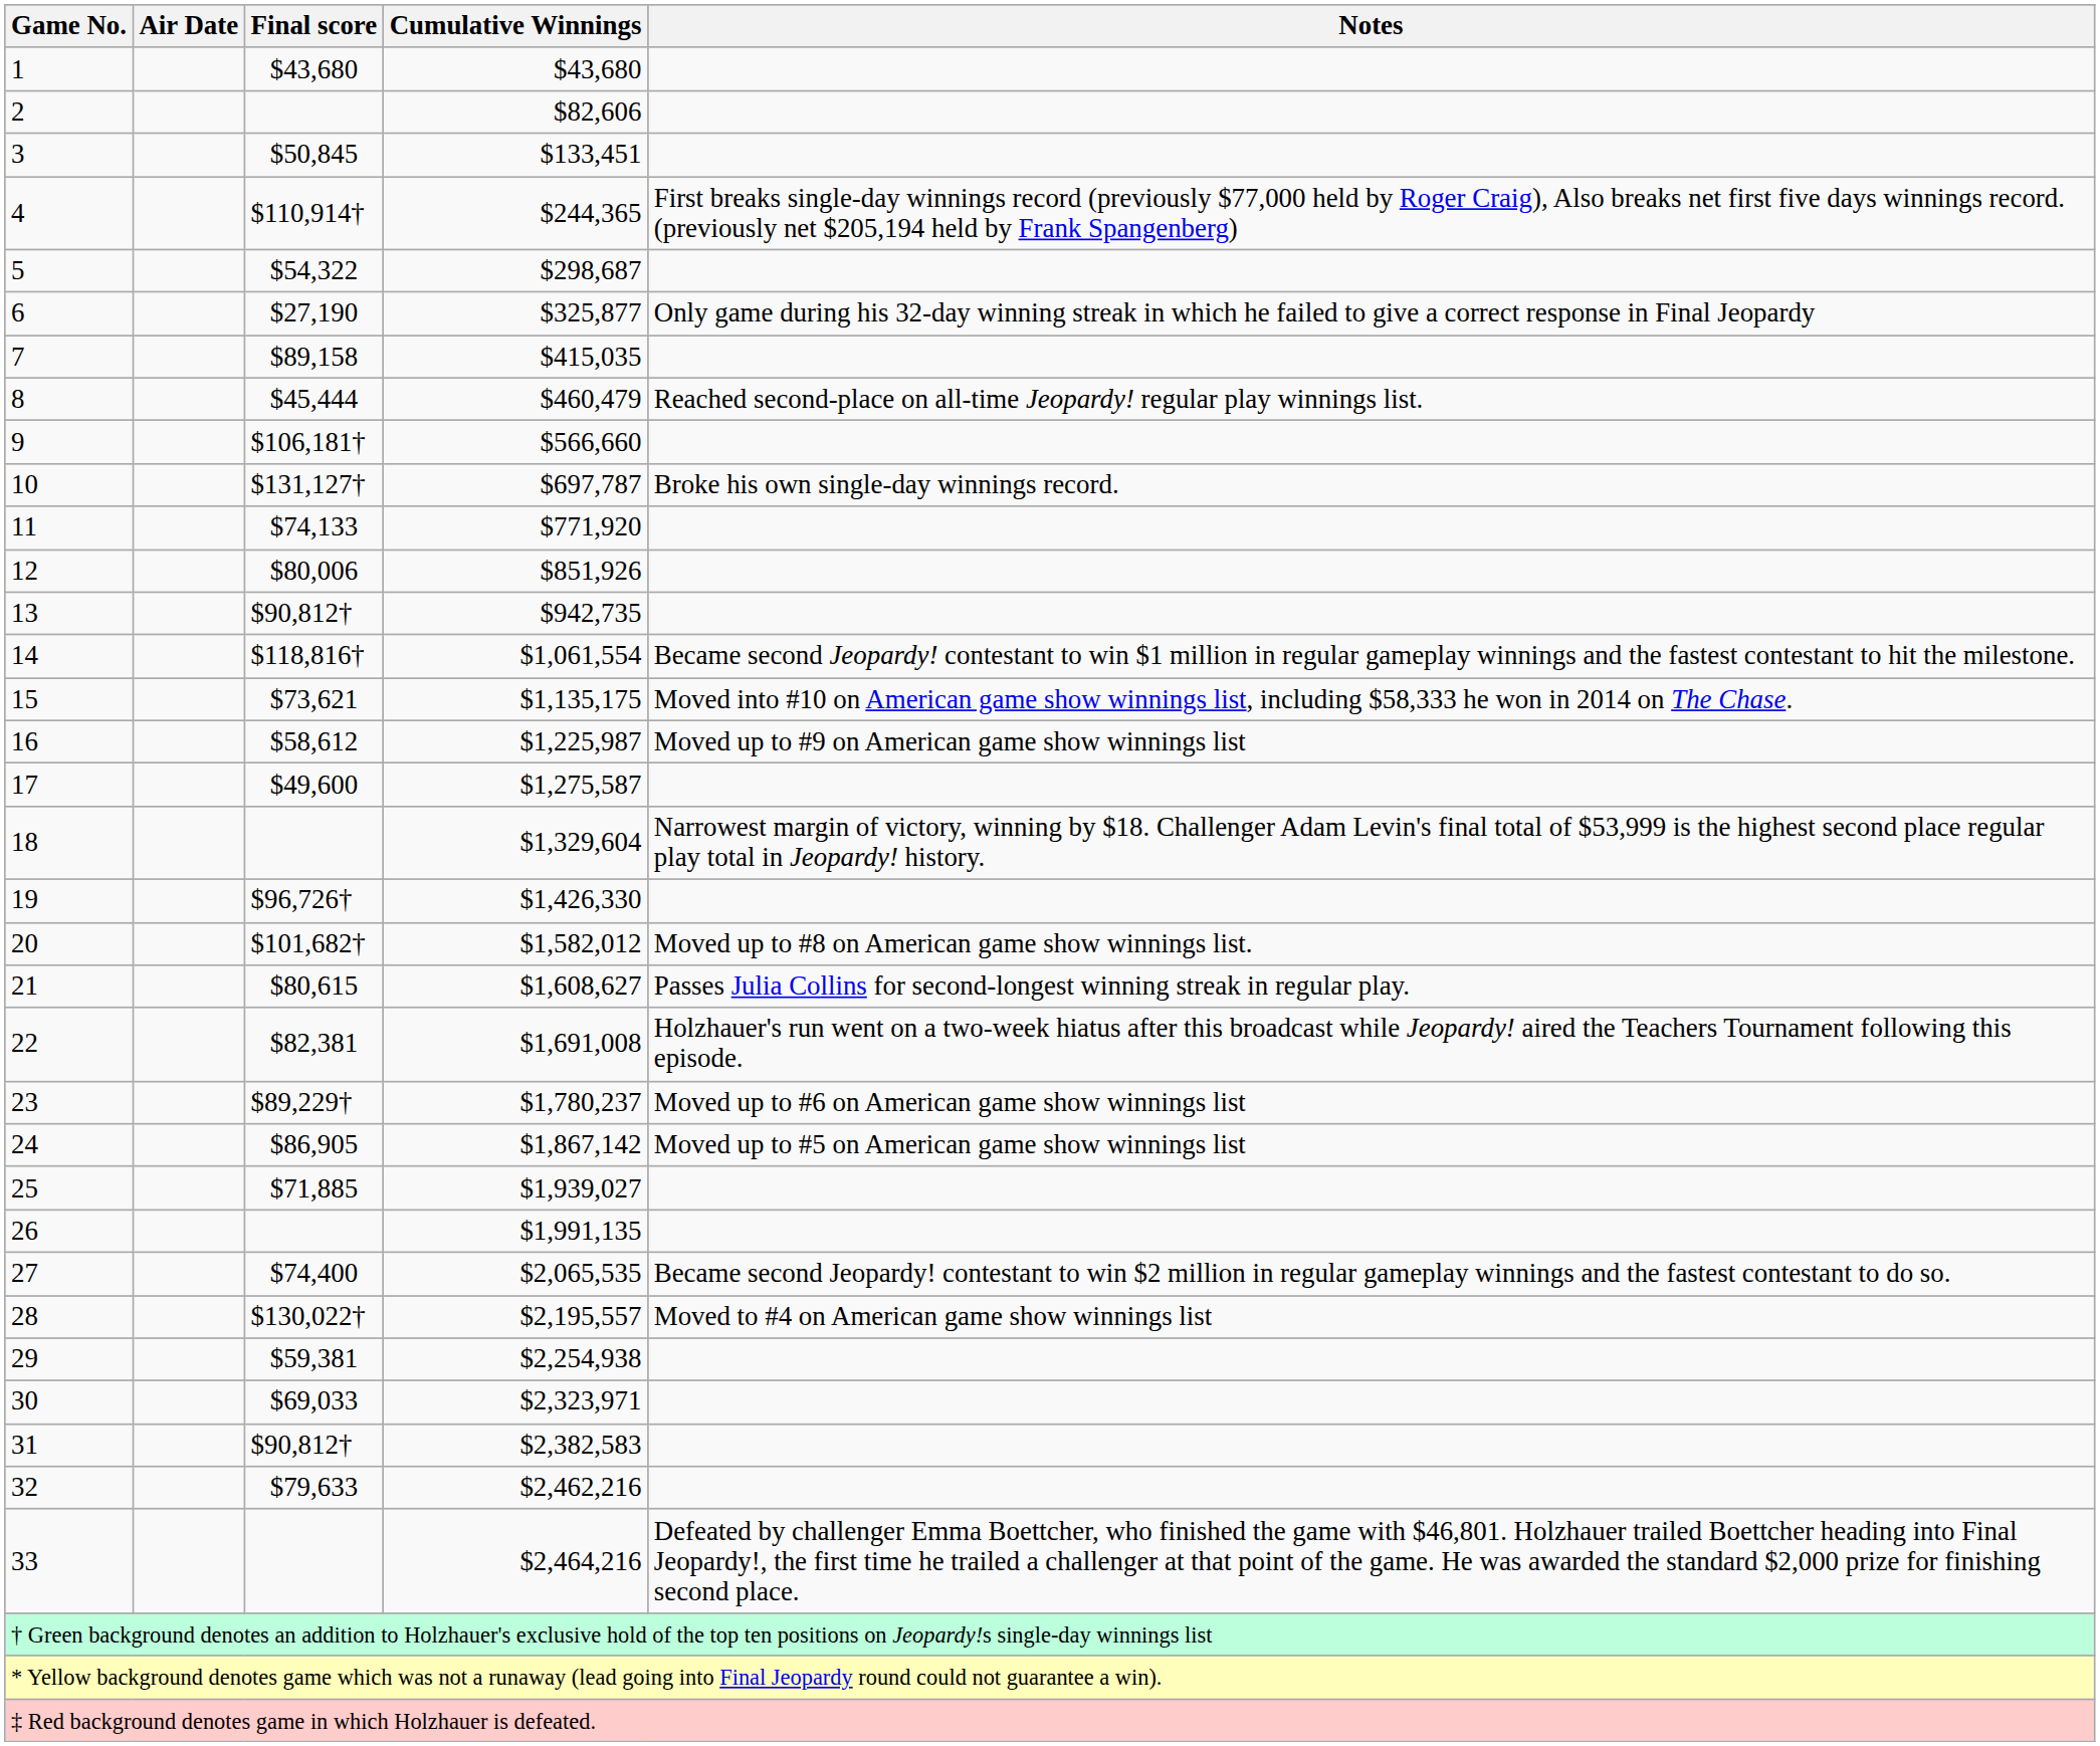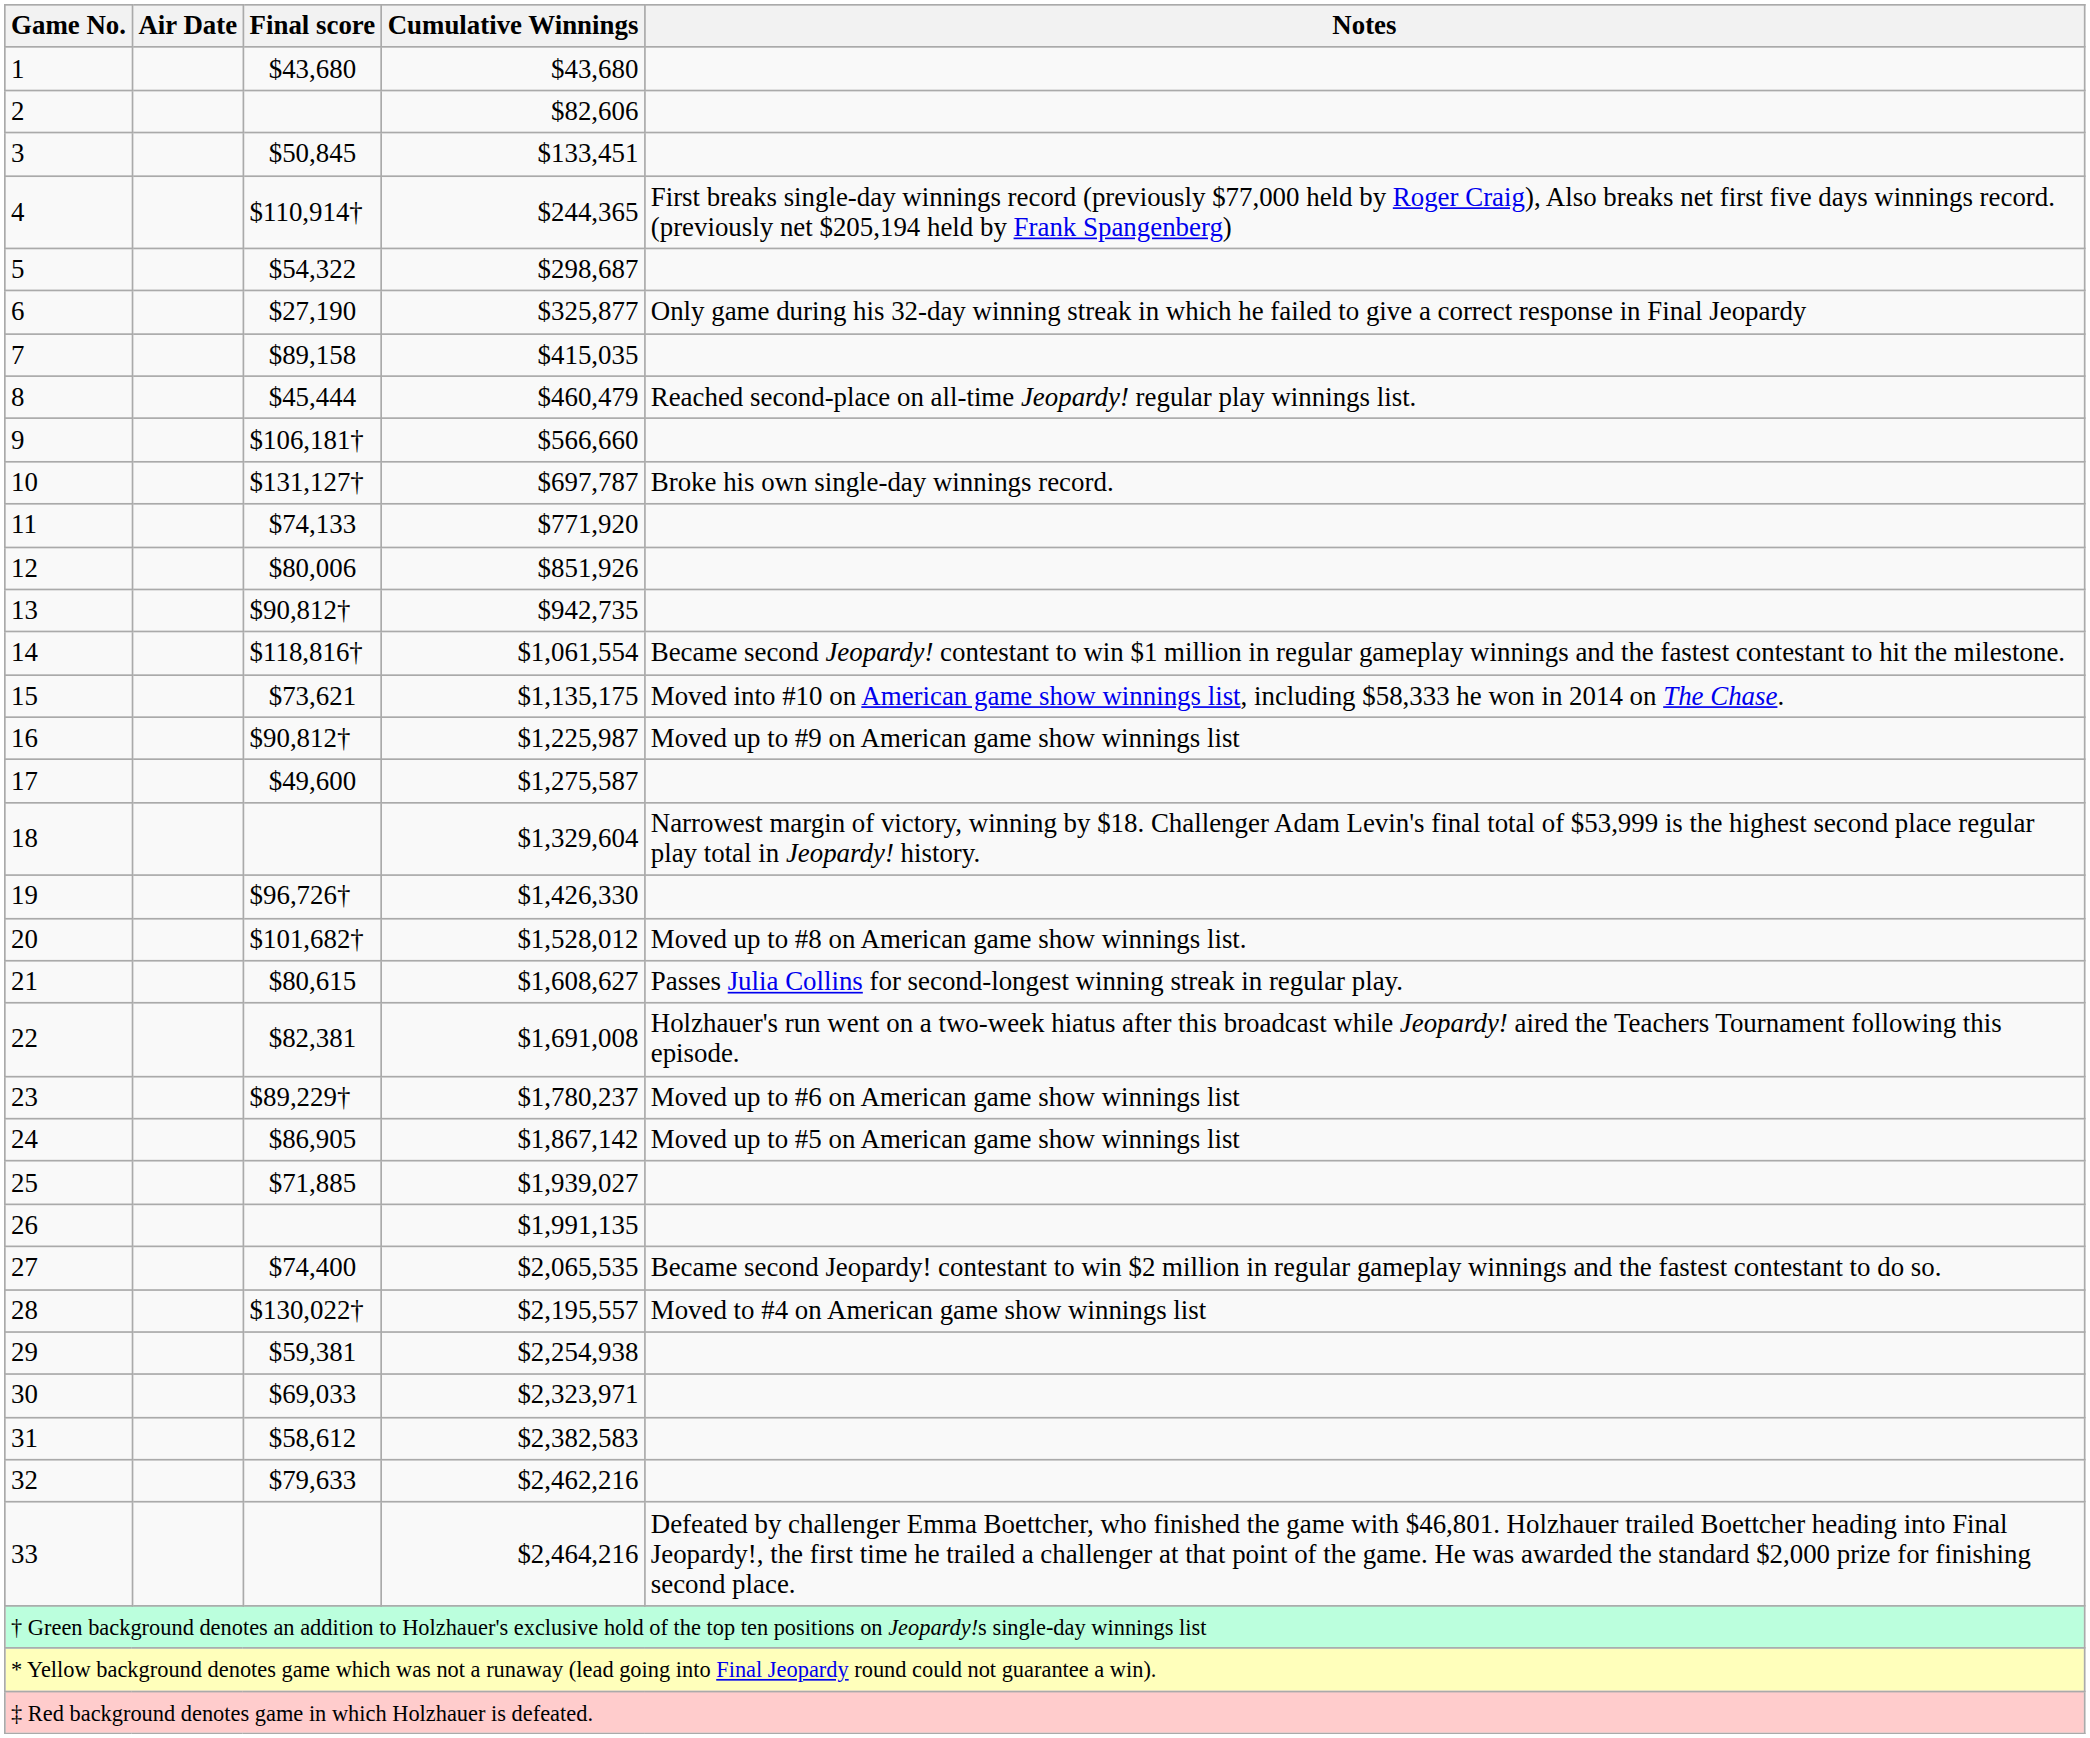16 | Final score: $58,612 -> $90,812†
20 | Cumulative Winnings: $1,582,012 -> $1,528,012
31 | Final score: $90,812† -> $58,612
